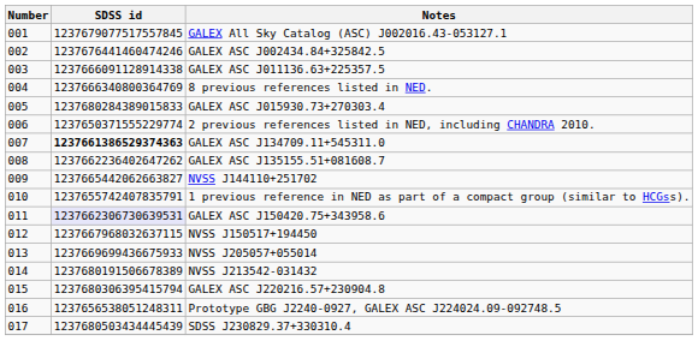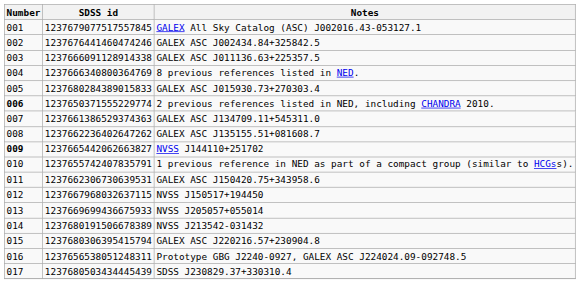2 previous references listed in NED, including CHANDRA 2010. | Number: normal -> bold
GALEX ASC J134709.11+545311.0 | SDSS id: bold -> normal
NVSS J144110+251702 | Number: normal -> bold
GALEX ASC J150420.75+343958.6 | SDSS id: lavender background -> no background
